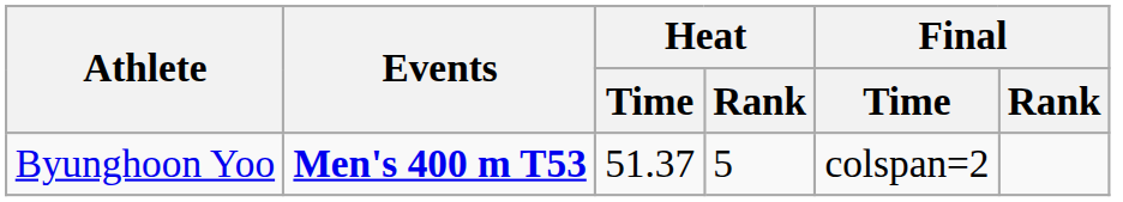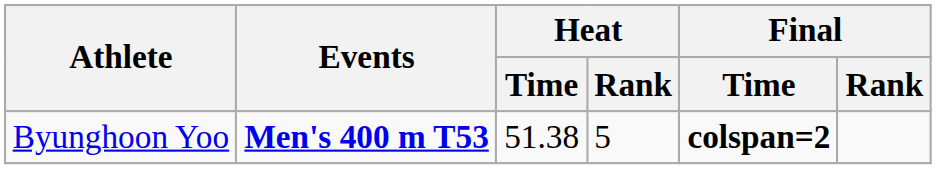Byunghoon Yoo | Heat / Time: 51.37 -> 51.38
Byunghoon Yoo | Final / Time: normal -> bold
